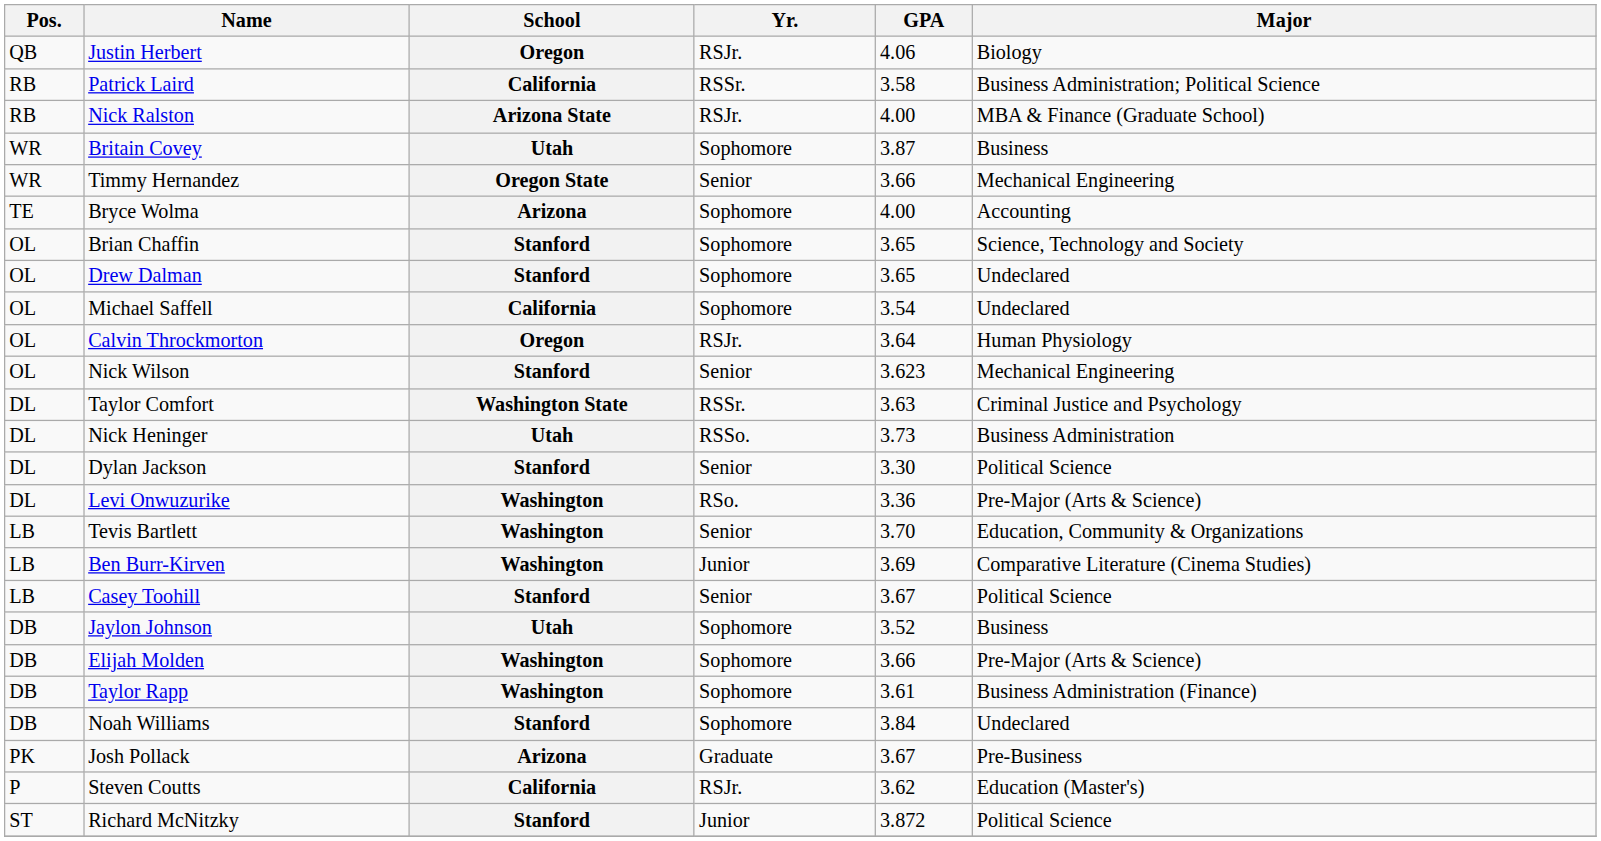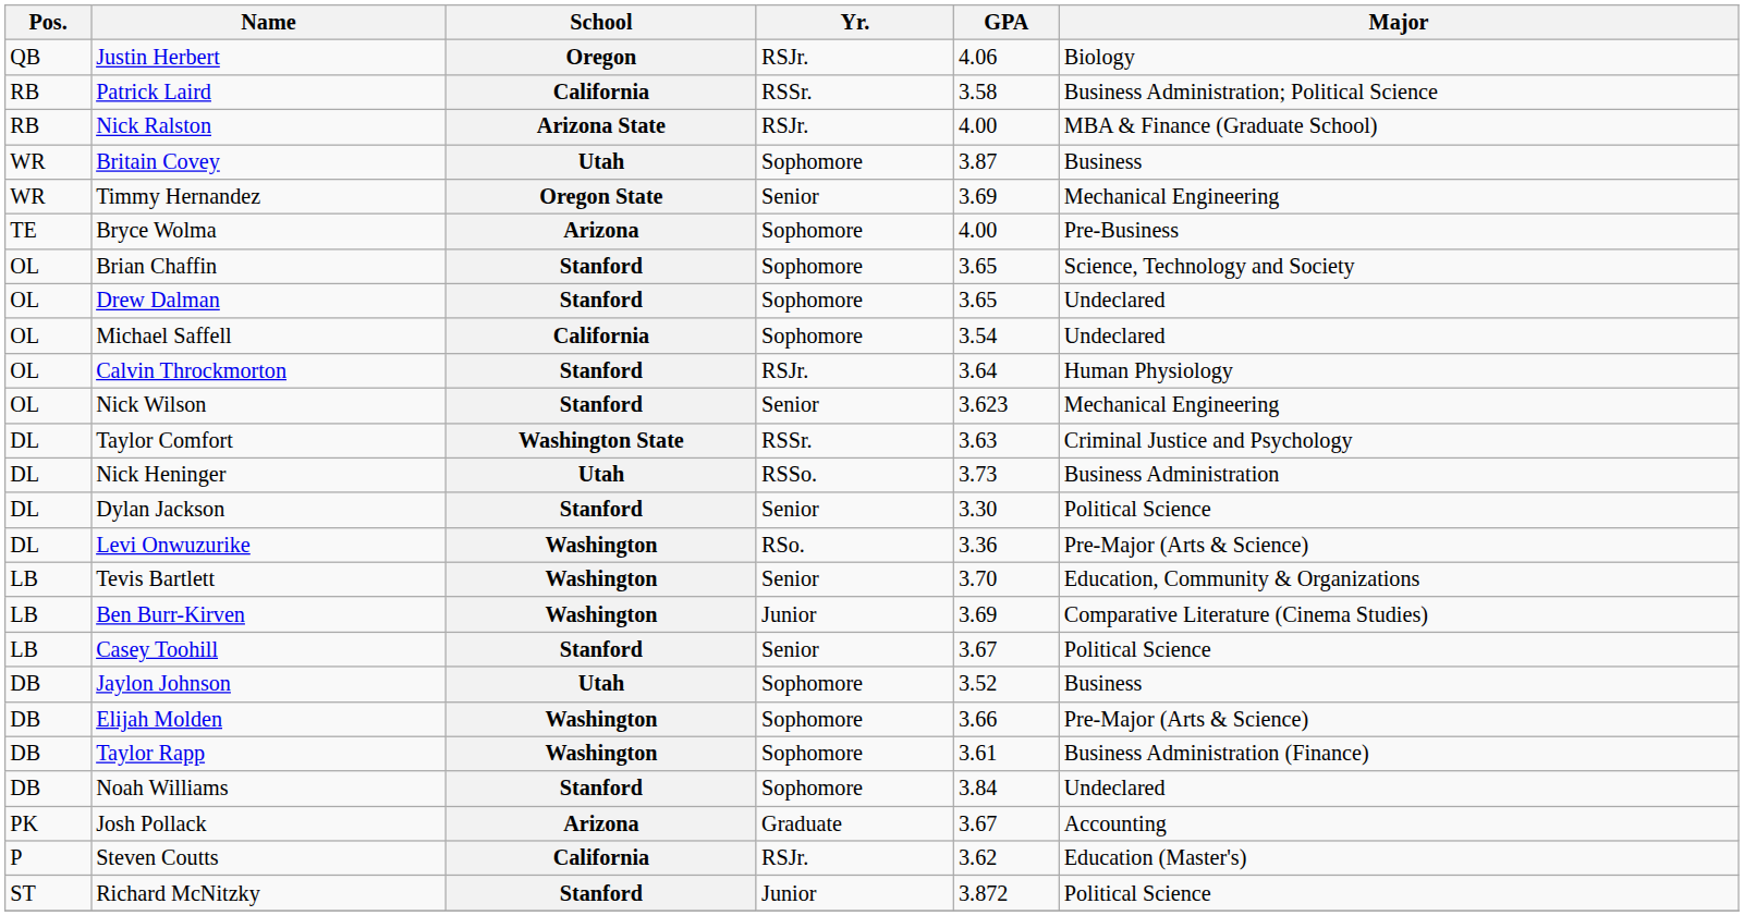Timmy Hernandez | GPA: 3.66 -> 3.69
Bryce Wolma | Major: Accounting -> Pre-Business
Calvin Throckmorton | School: Oregon -> Stanford
Josh Pollack | Major: Pre-Business -> Accounting
